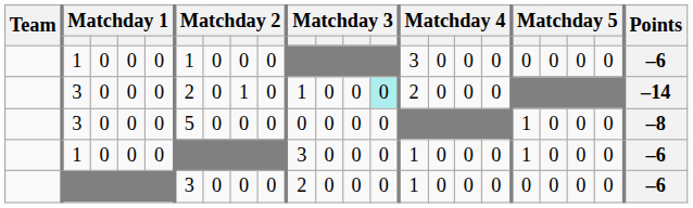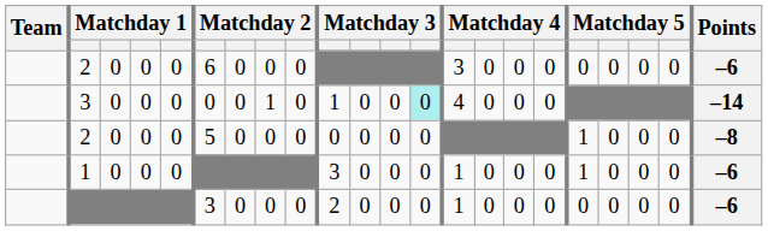row 3 | column 2: 1 -> 2
row 3 | column 6: 1 -> 6
row 4 | column 6: 2 -> 0
row 4 | column 14: 2 -> 4
row 5 | column 2: 3 -> 2
